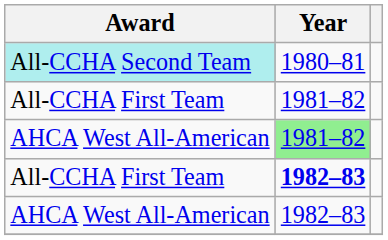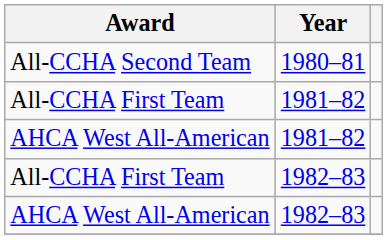row 2 | Award: paleturquoise background -> no background
row 4 | Year: lightgreen background -> no background
row 5 | Year: bold -> normal
